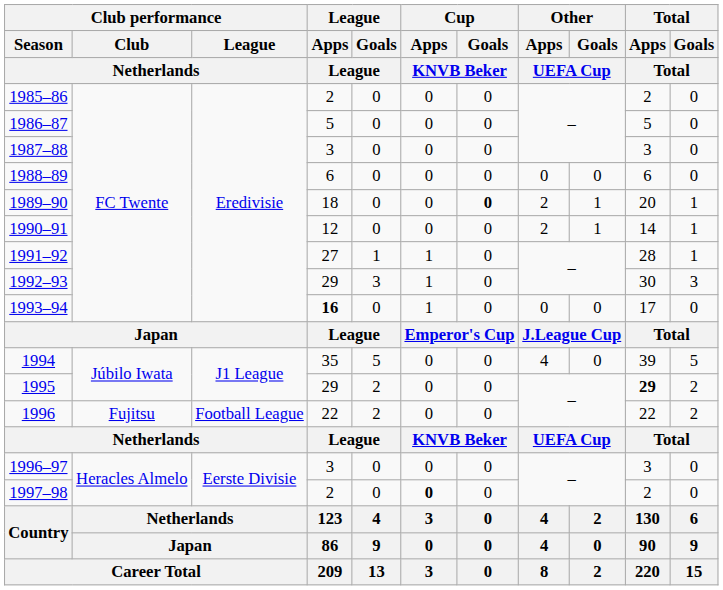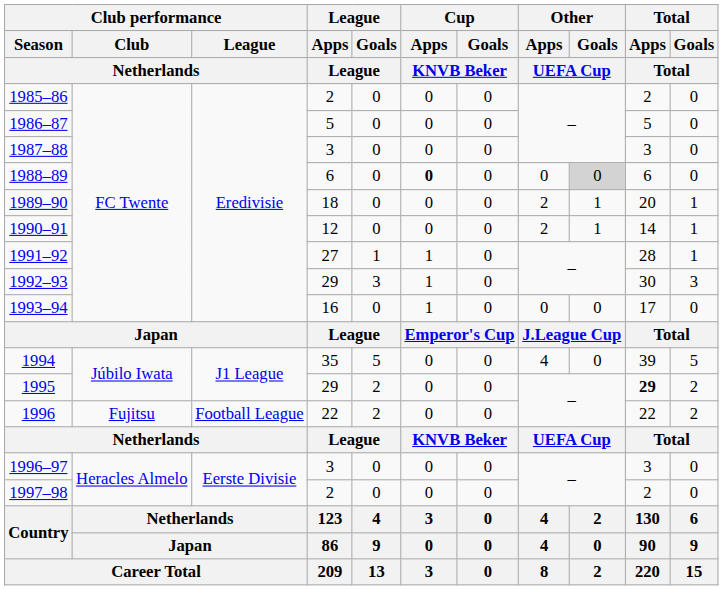1988–89 | Cup / Apps / KNVB Beker: normal -> bold
1988–89 | Other / Goals / UEFA Cup: no background -> lightgrey background
1989–90 | Cup / Goals / KNVB Beker: bold -> normal
1993–94 | League / Apps / League: bold -> normal
1997–98 | Cup / Apps / KNVB Beker: bold -> normal
